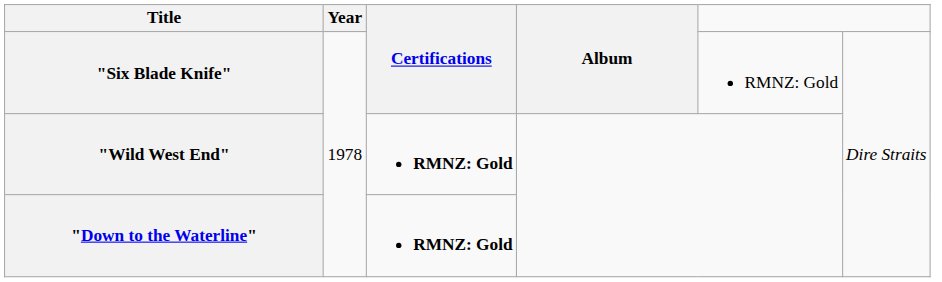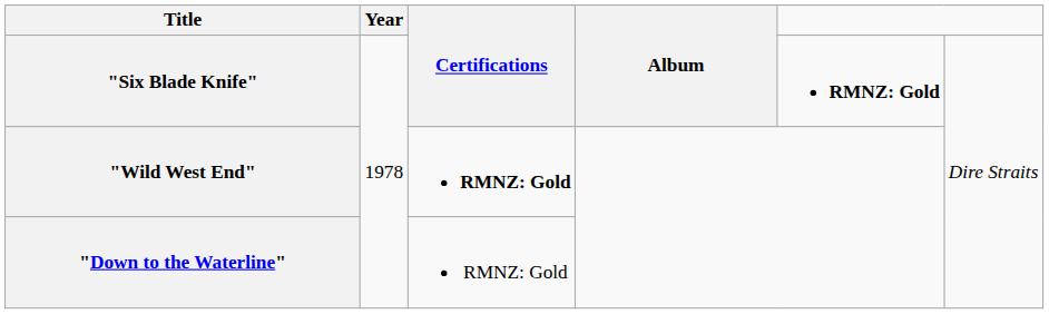"Six Blade Knife" | column 5: normal -> bold
"Down to the Waterline" | Certifications: bold -> normal
